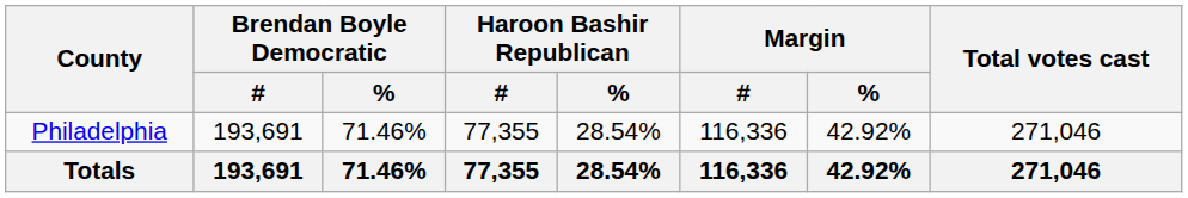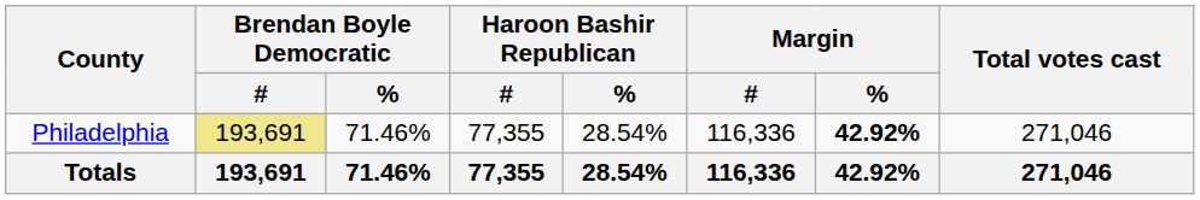Philadelphia | Brendan Boyle Democratic / #: no background -> khaki background
Philadelphia | Margin / %: normal -> bold
